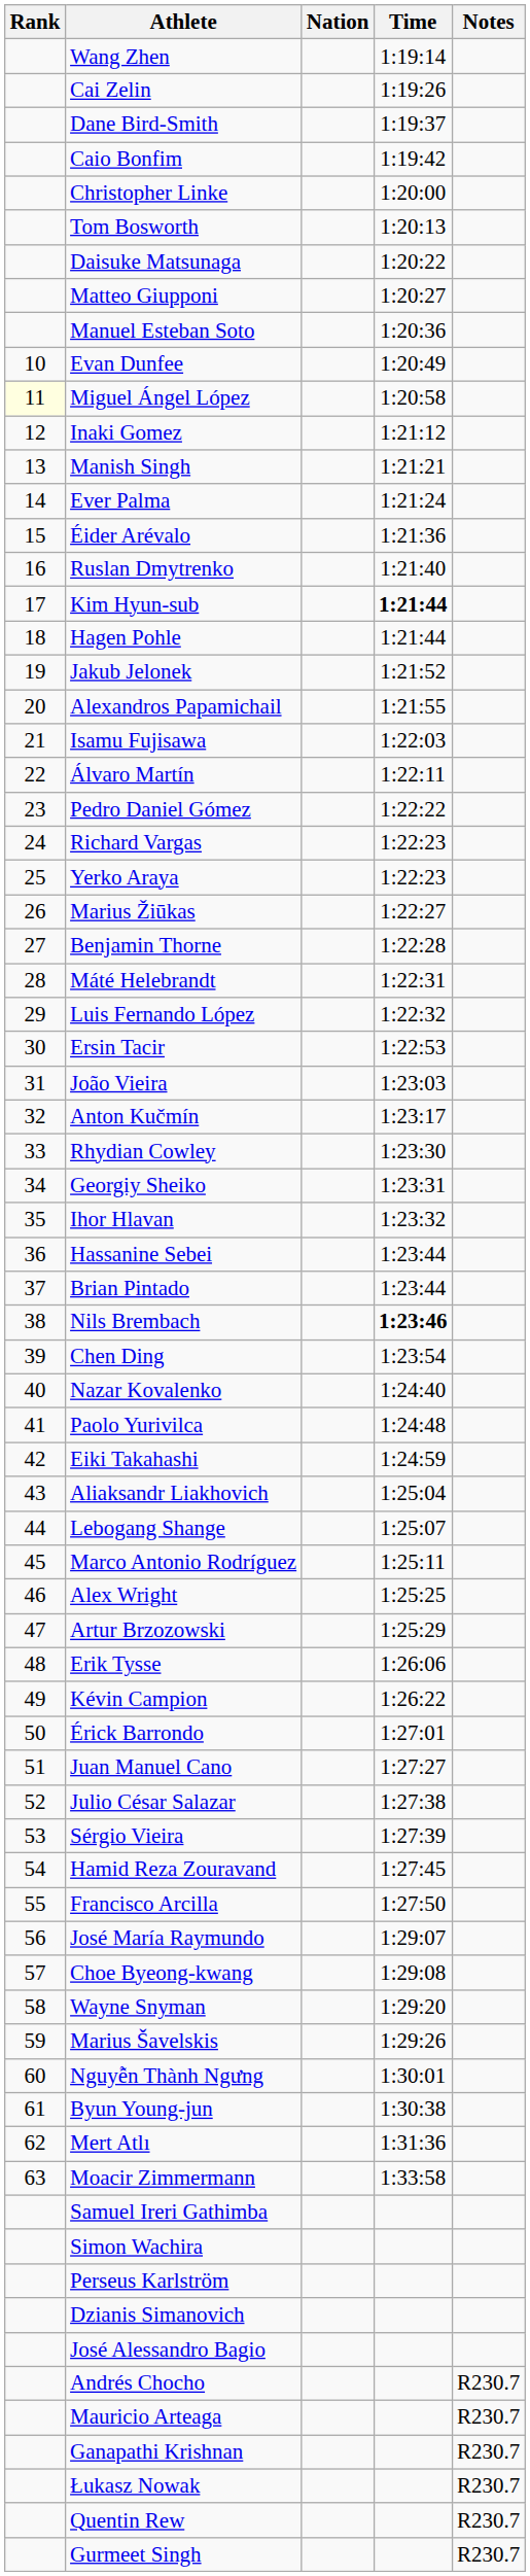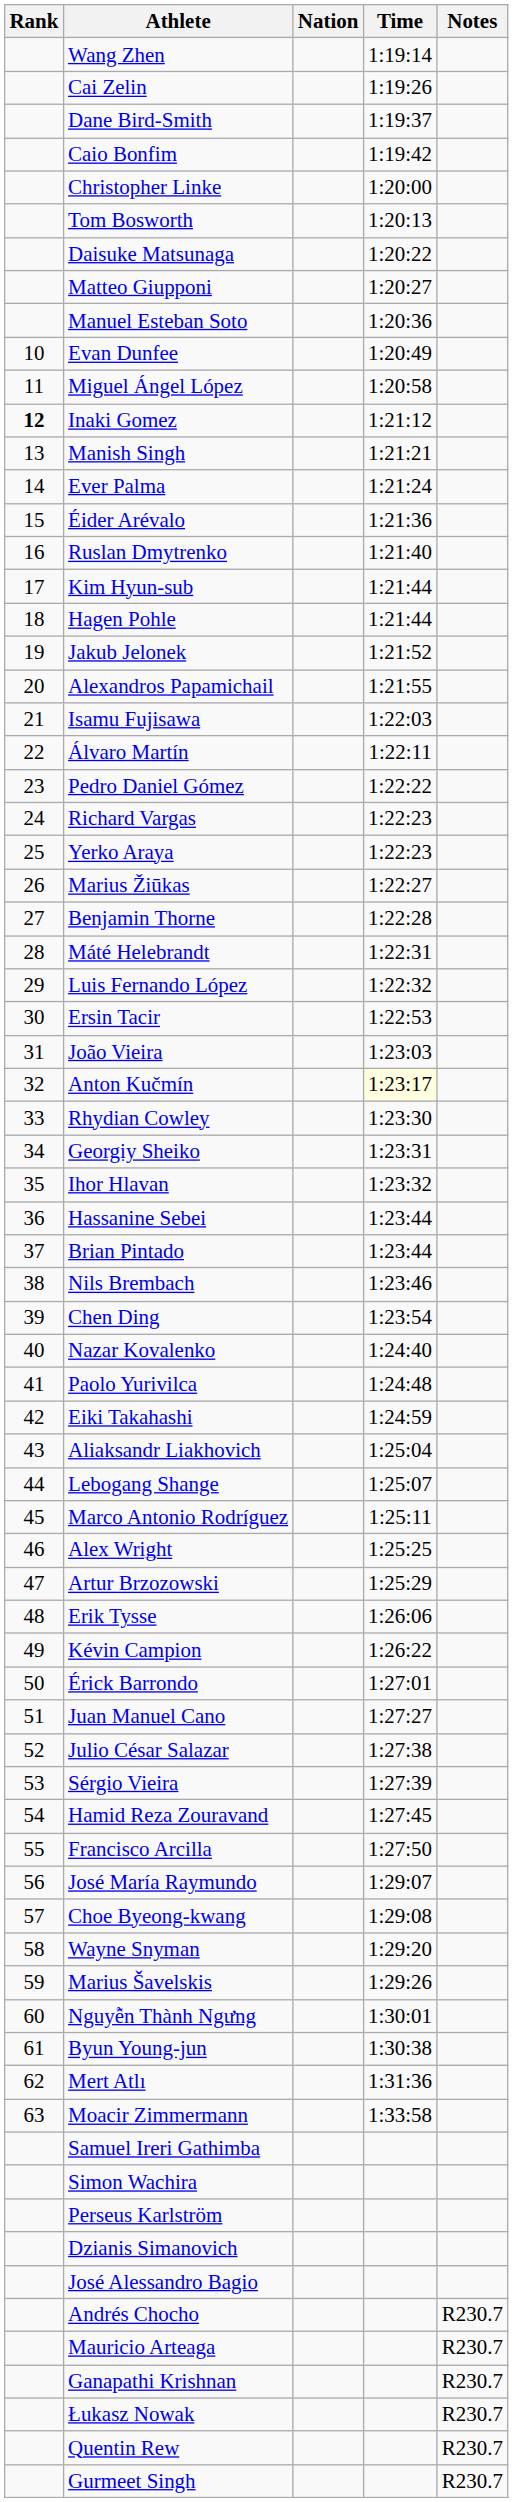Miguel Ángel López | Rank: lightyellow background -> no background
Inaki Gomez | Rank: normal -> bold
Kim Hyun-sub | Time: bold -> normal
Anton Kučmín | Time: no background -> lightyellow background
Nils Brembach | Time: bold -> normal
